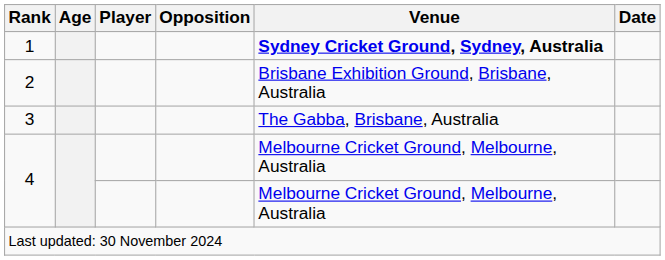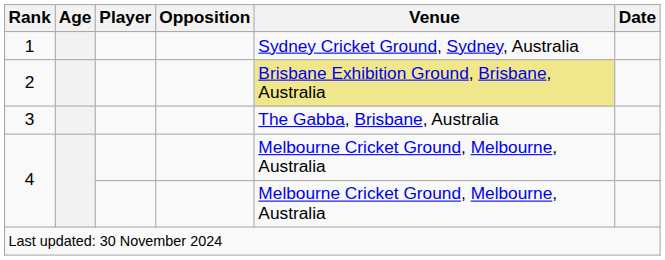1 | Venue: bold -> normal
2 | Venue: no background -> khaki background
